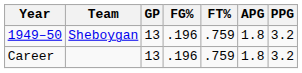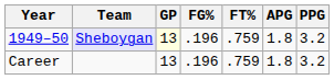1949–50 | Team: no background -> lavender background
1949–50 | GP: no background -> lightyellow background
